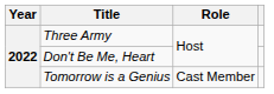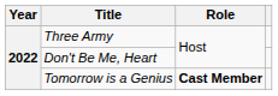Tomorrow is a Genius | Role: normal -> bold
